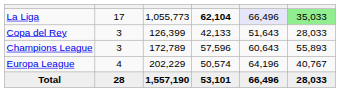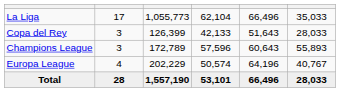La Liga | column 4: bold -> normal
La Liga | column 5: lavender background -> no background
La Liga | column 6: lightgreen background -> no background
